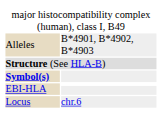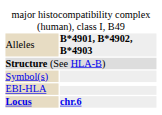Alleles | column 2: normal -> bold
Symbol(s) | column 1: bold -> normal
Locus | column 1: normal -> bold
Locus | column 2: normal -> bold
